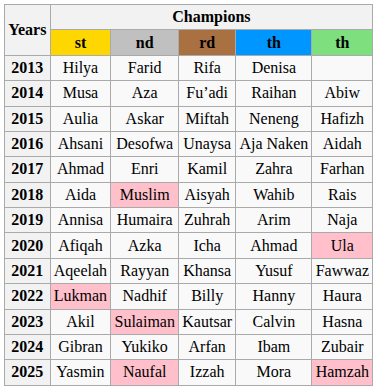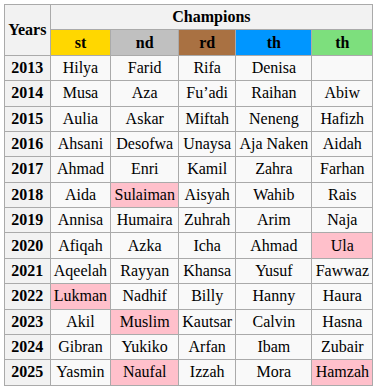2018 | Champions / nd: Muslim -> Sulaiman
2023 | Champions / nd: Sulaiman -> Muslim
